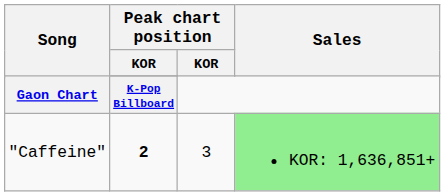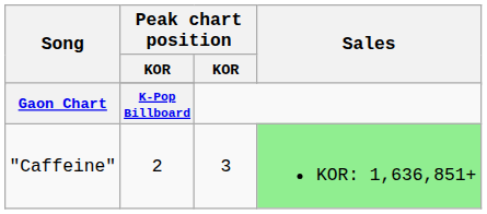"Caffeine" | column 2: bold -> normal
